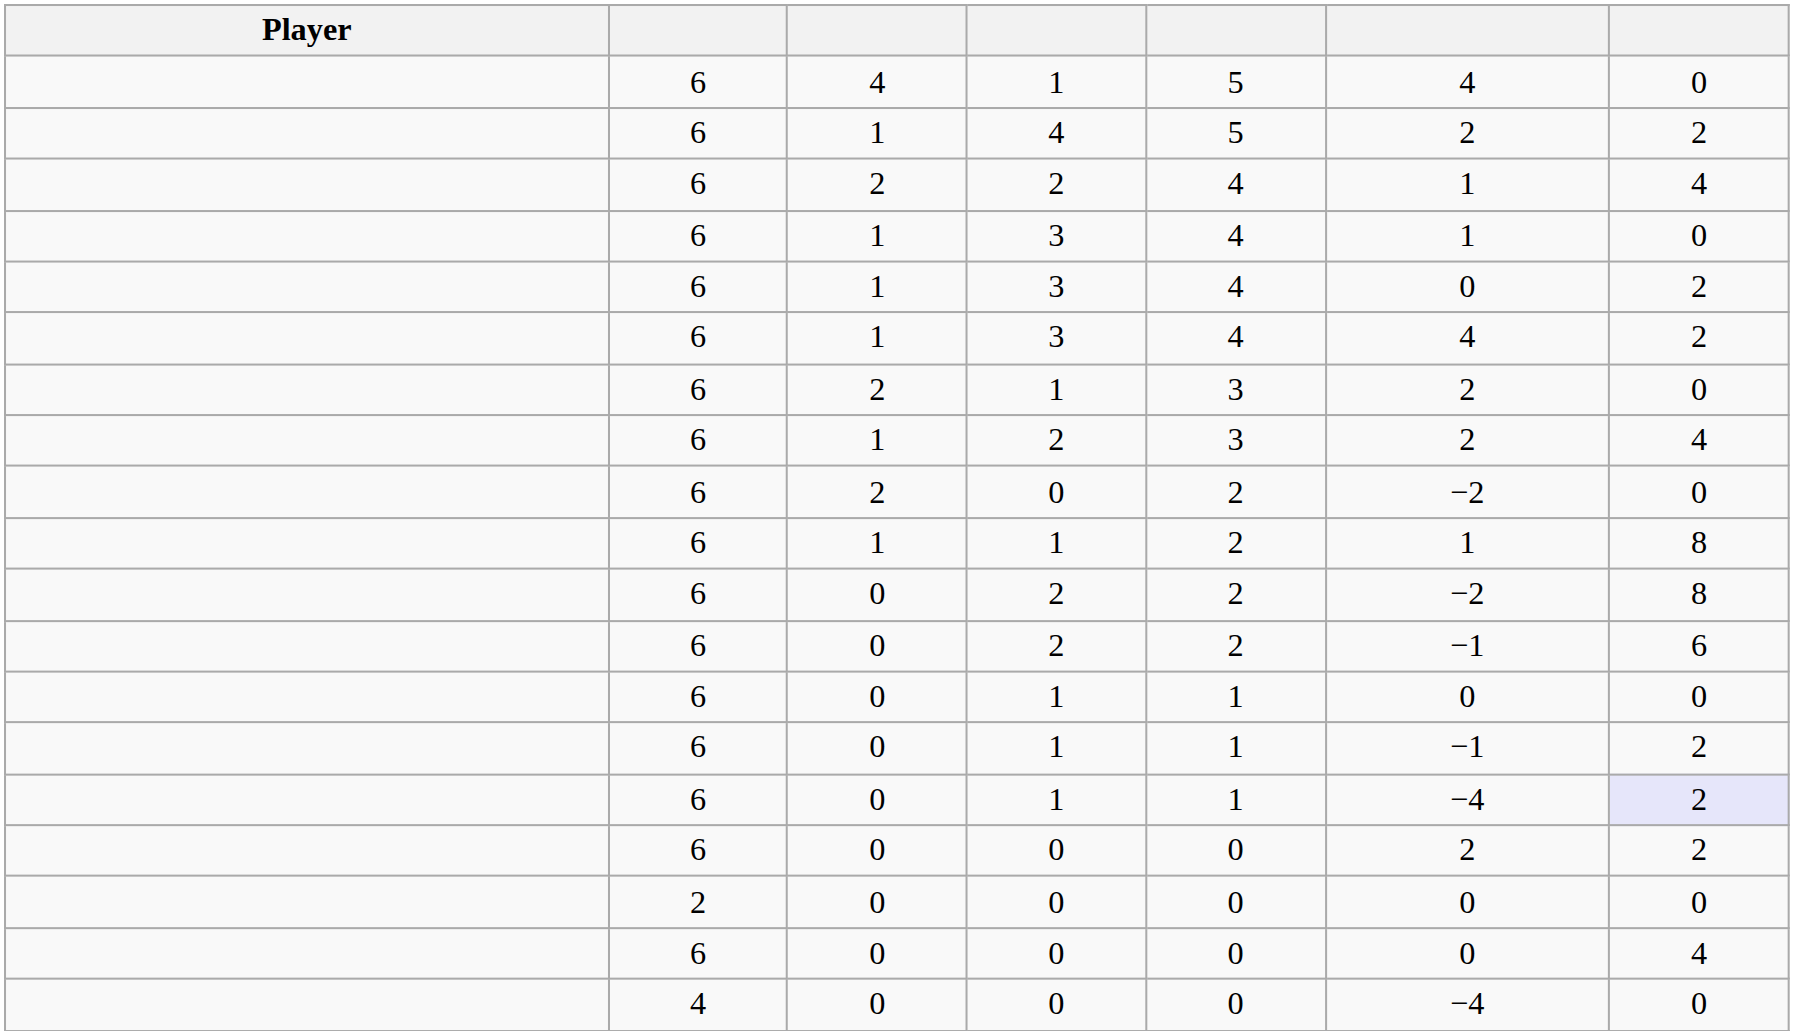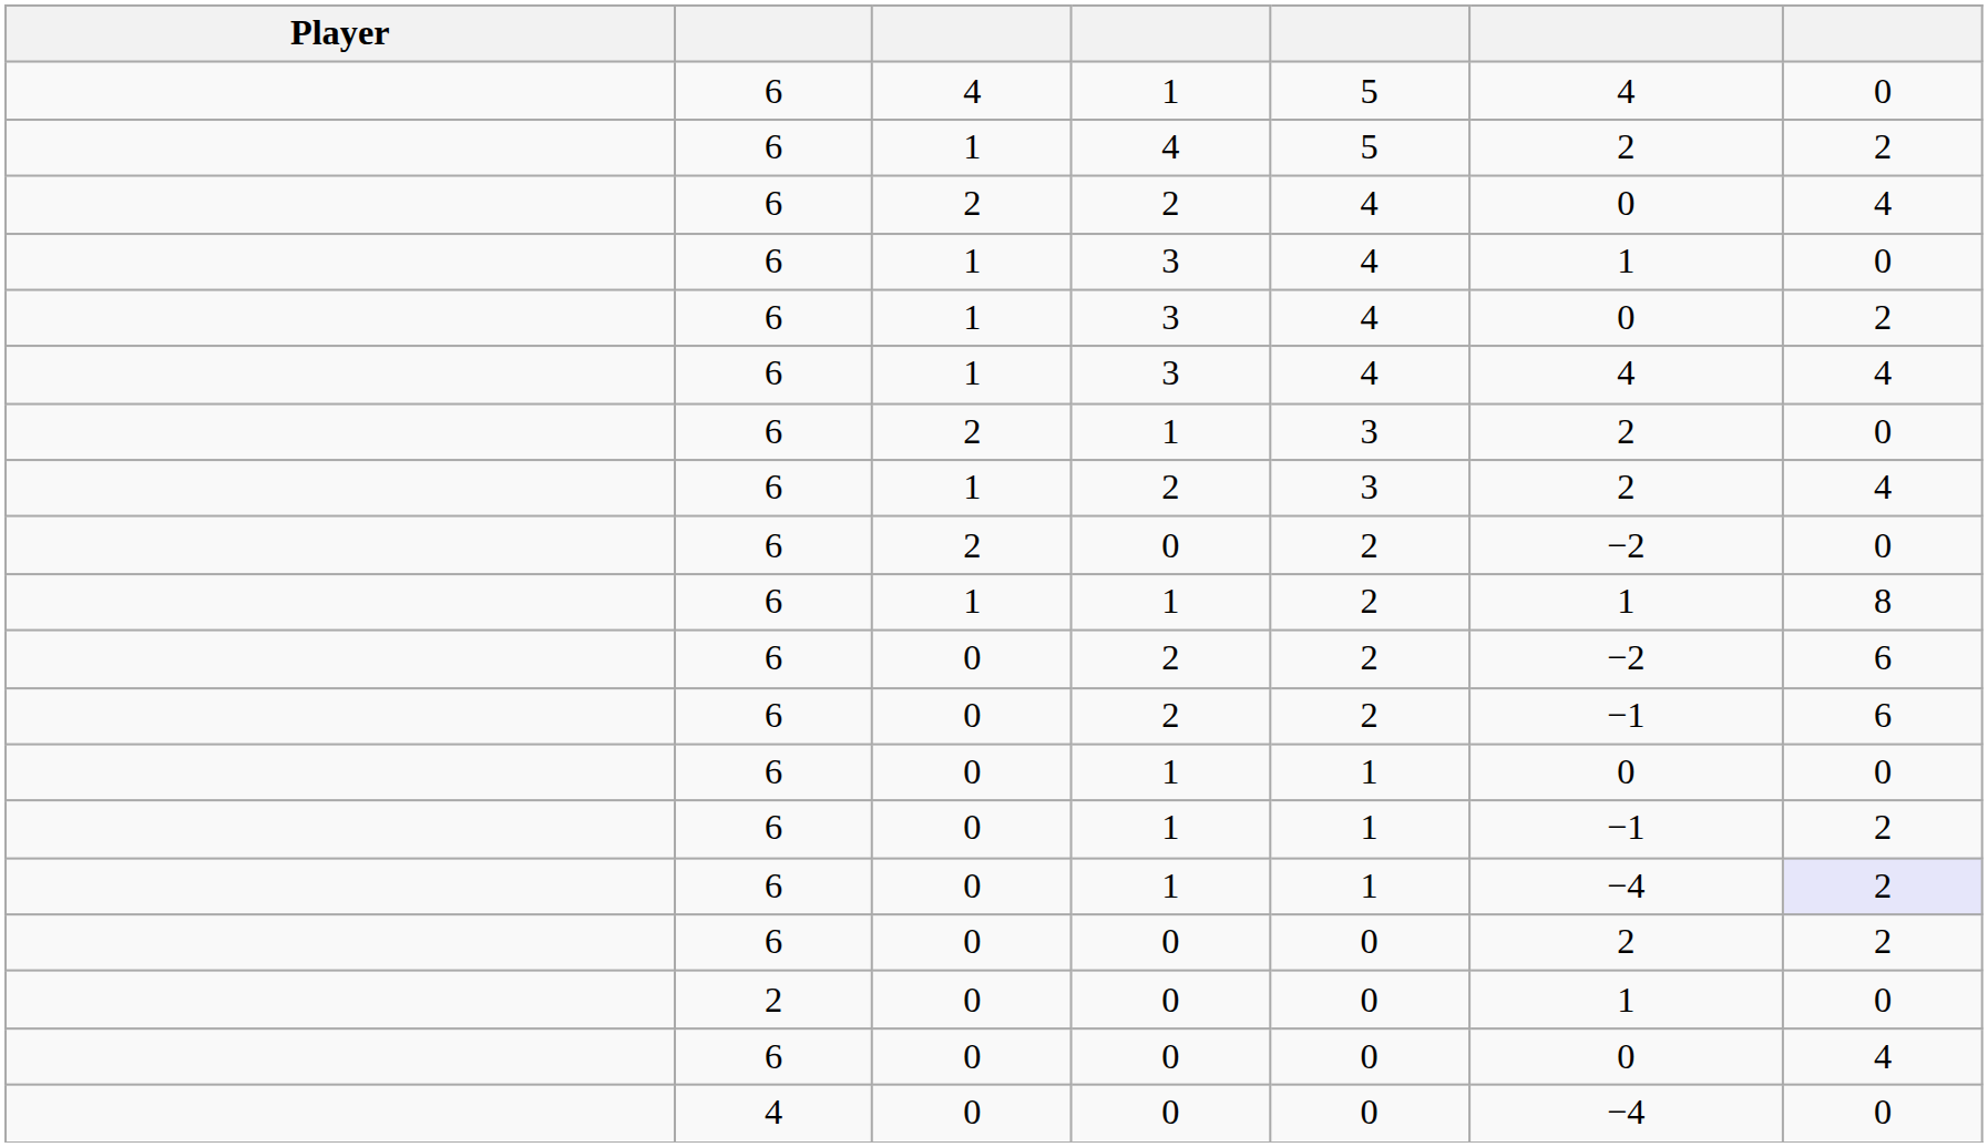row 4 | column 6: 1 -> 0
row 7 | column 7: 2 -> 4
row 12 | column 7: 8 -> 6
row 18 | column 6: 0 -> 1
